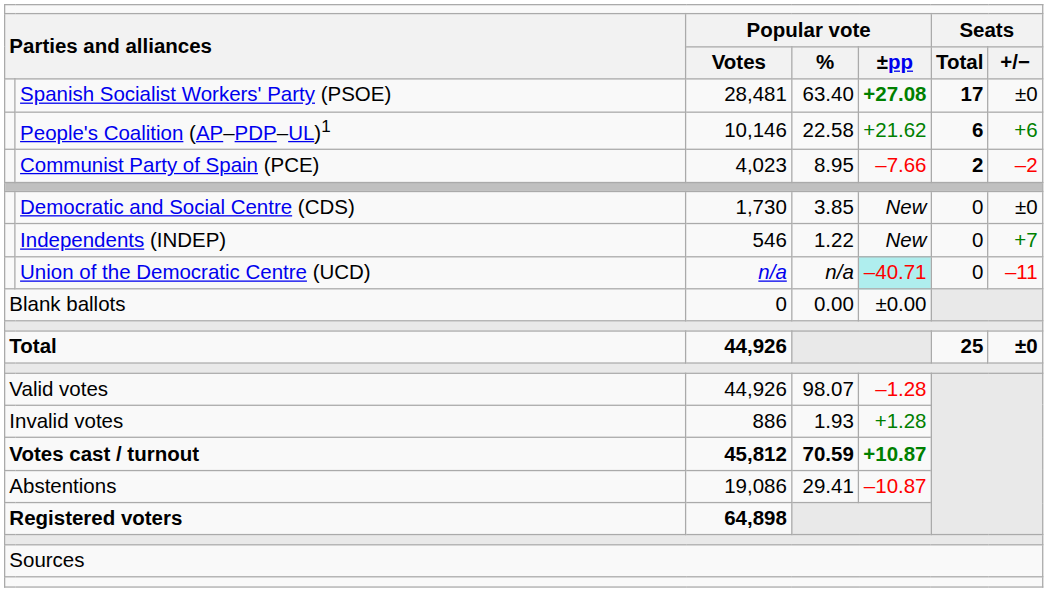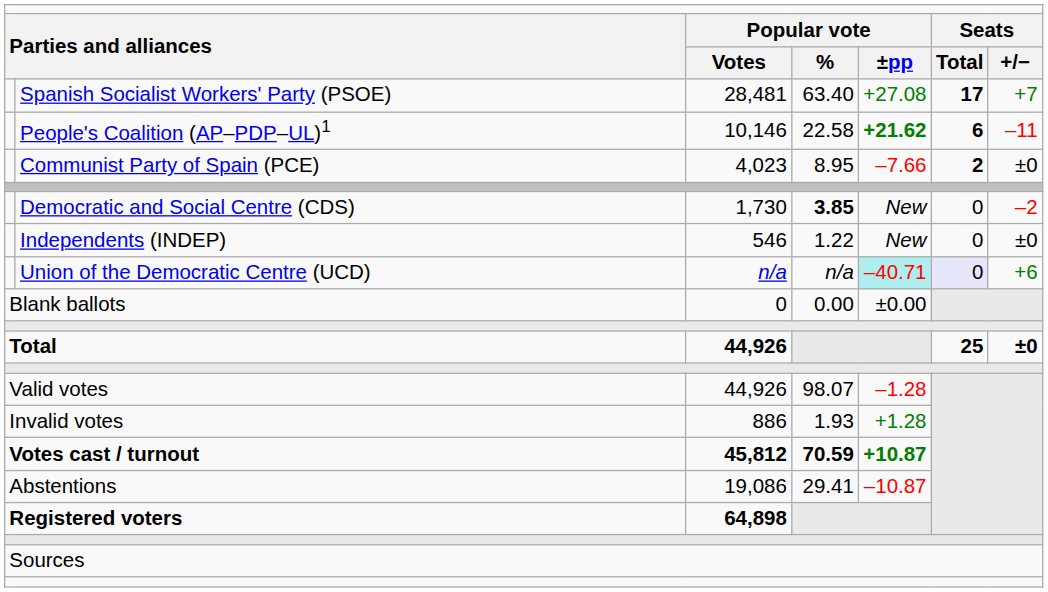Spanish Socialist Workers' Party (PSOE) | column 5: bold -> normal
Spanish Socialist Workers' Party (PSOE) | column 7: ±0 -> +7
People's Coalition (AP–PDP–UL)1 | column 5: normal -> bold
People's Coalition (AP–PDP–UL)1 | column 7: +6 -> –11
Communist Party of Spain (PCE) | column 7: –2 -> ±0
Democratic and Social Centre (CDS) | column 4: normal -> bold
Democratic and Social Centre (CDS) | column 7: ±0 -> –2
Independents (INDEP) | column 7: +7 -> ±0
Union of the Democratic Centre (UCD) | column 6: no background -> lavender background
Union of the Democratic Centre (UCD) | column 7: –11 -> +6
